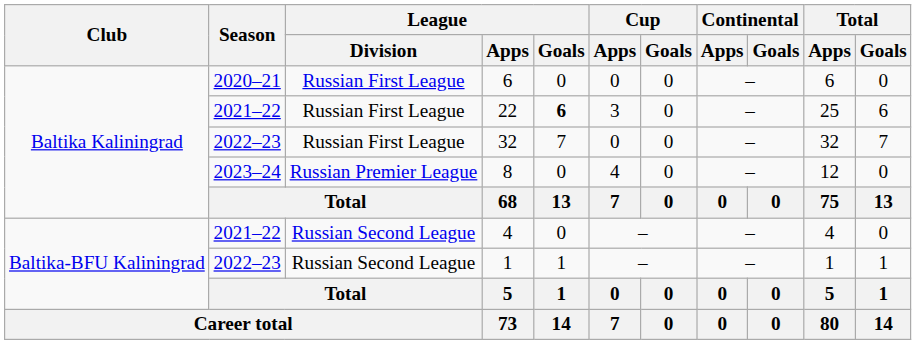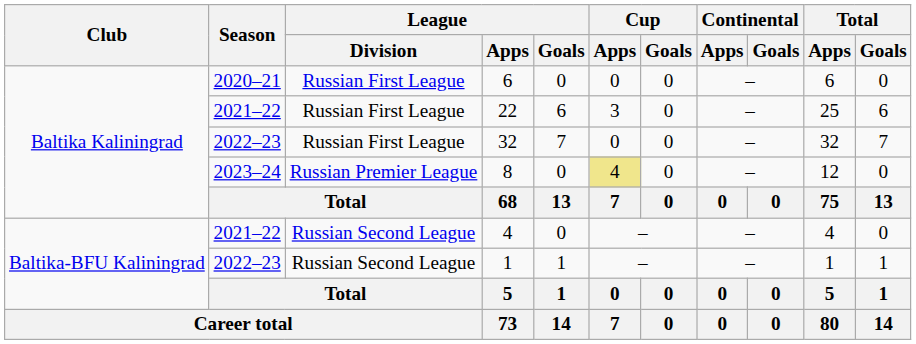22 | League / Goals: bold -> normal
8 | Cup / Apps: no background -> khaki background
